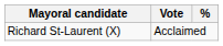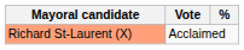Richard St-Laurent (X) | Mayoral candidate: no background -> lightsalmon background
